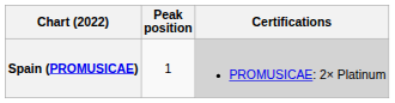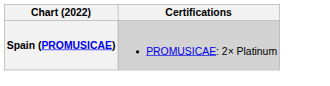- column: Peak position | 1
